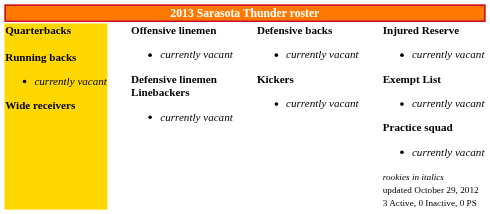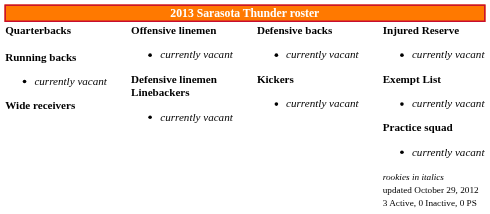Quarterbacks Running backs currently vacant Wide receivers | column 1: gold background -> no background
